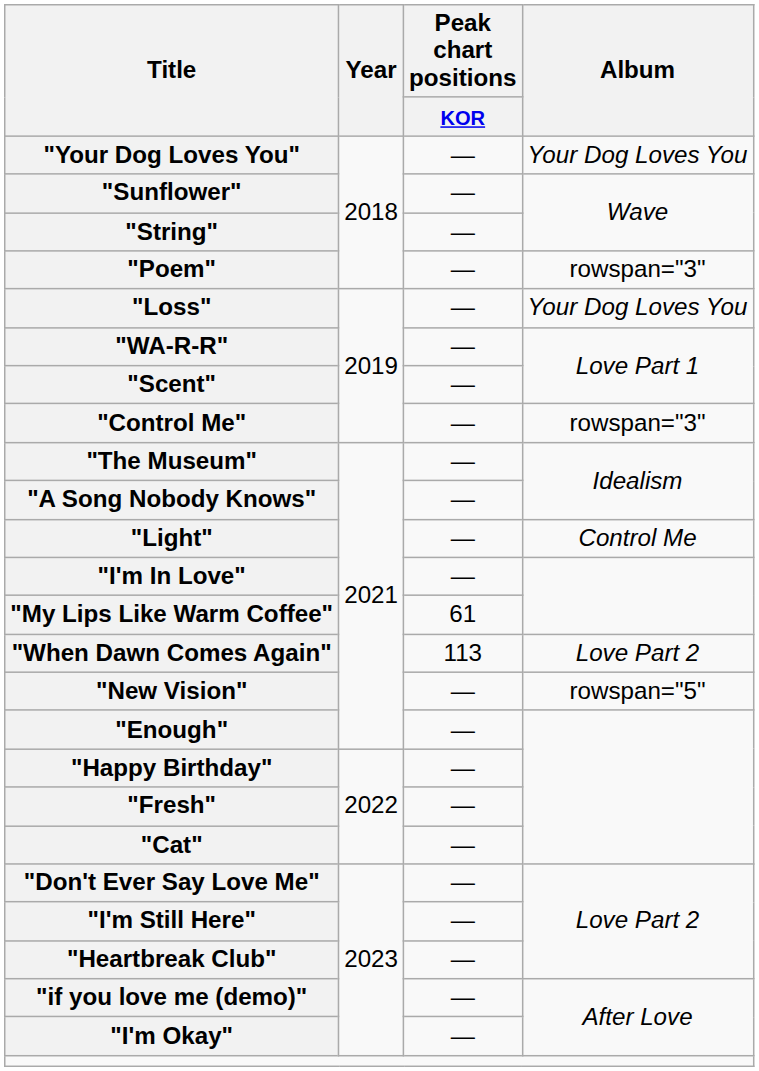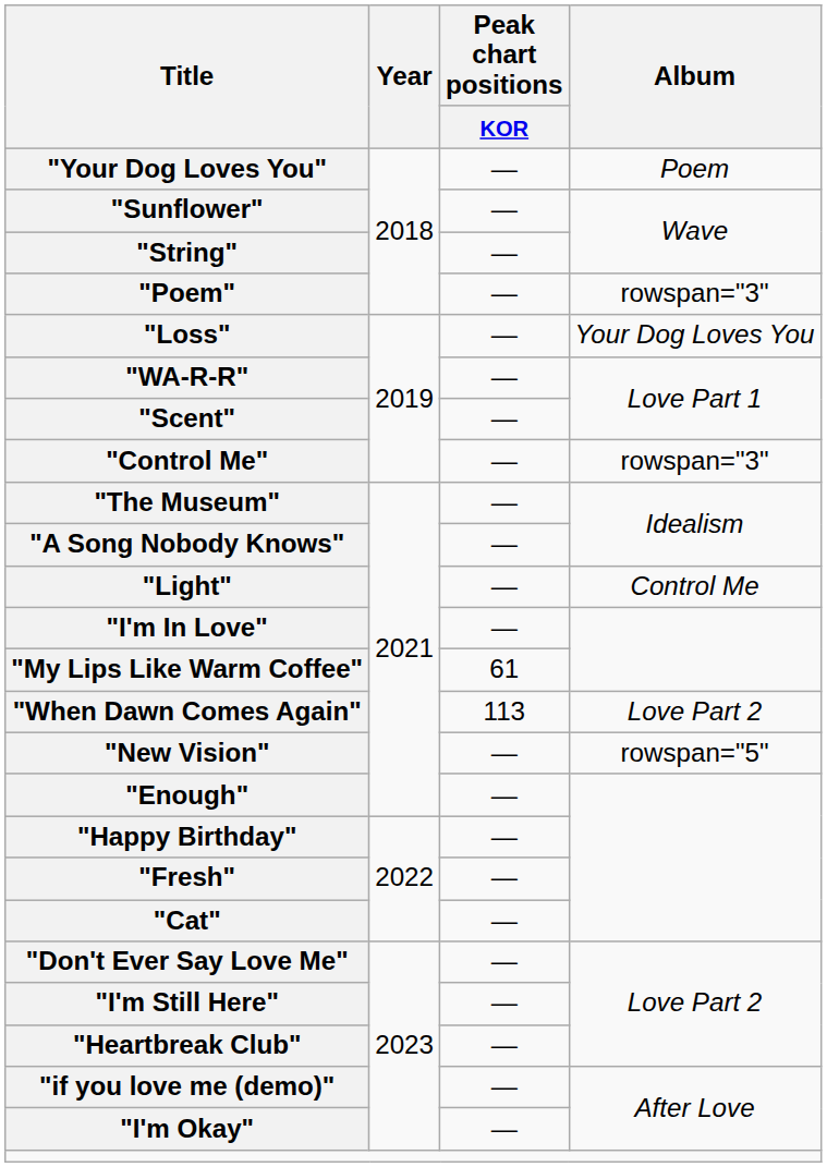"Your Dog Loves You" | Album: Your Dog Loves You -> Poem
